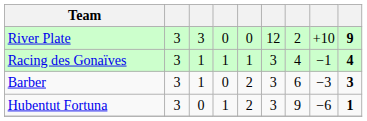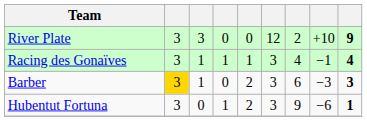Barber | column 2: no background -> gold background
